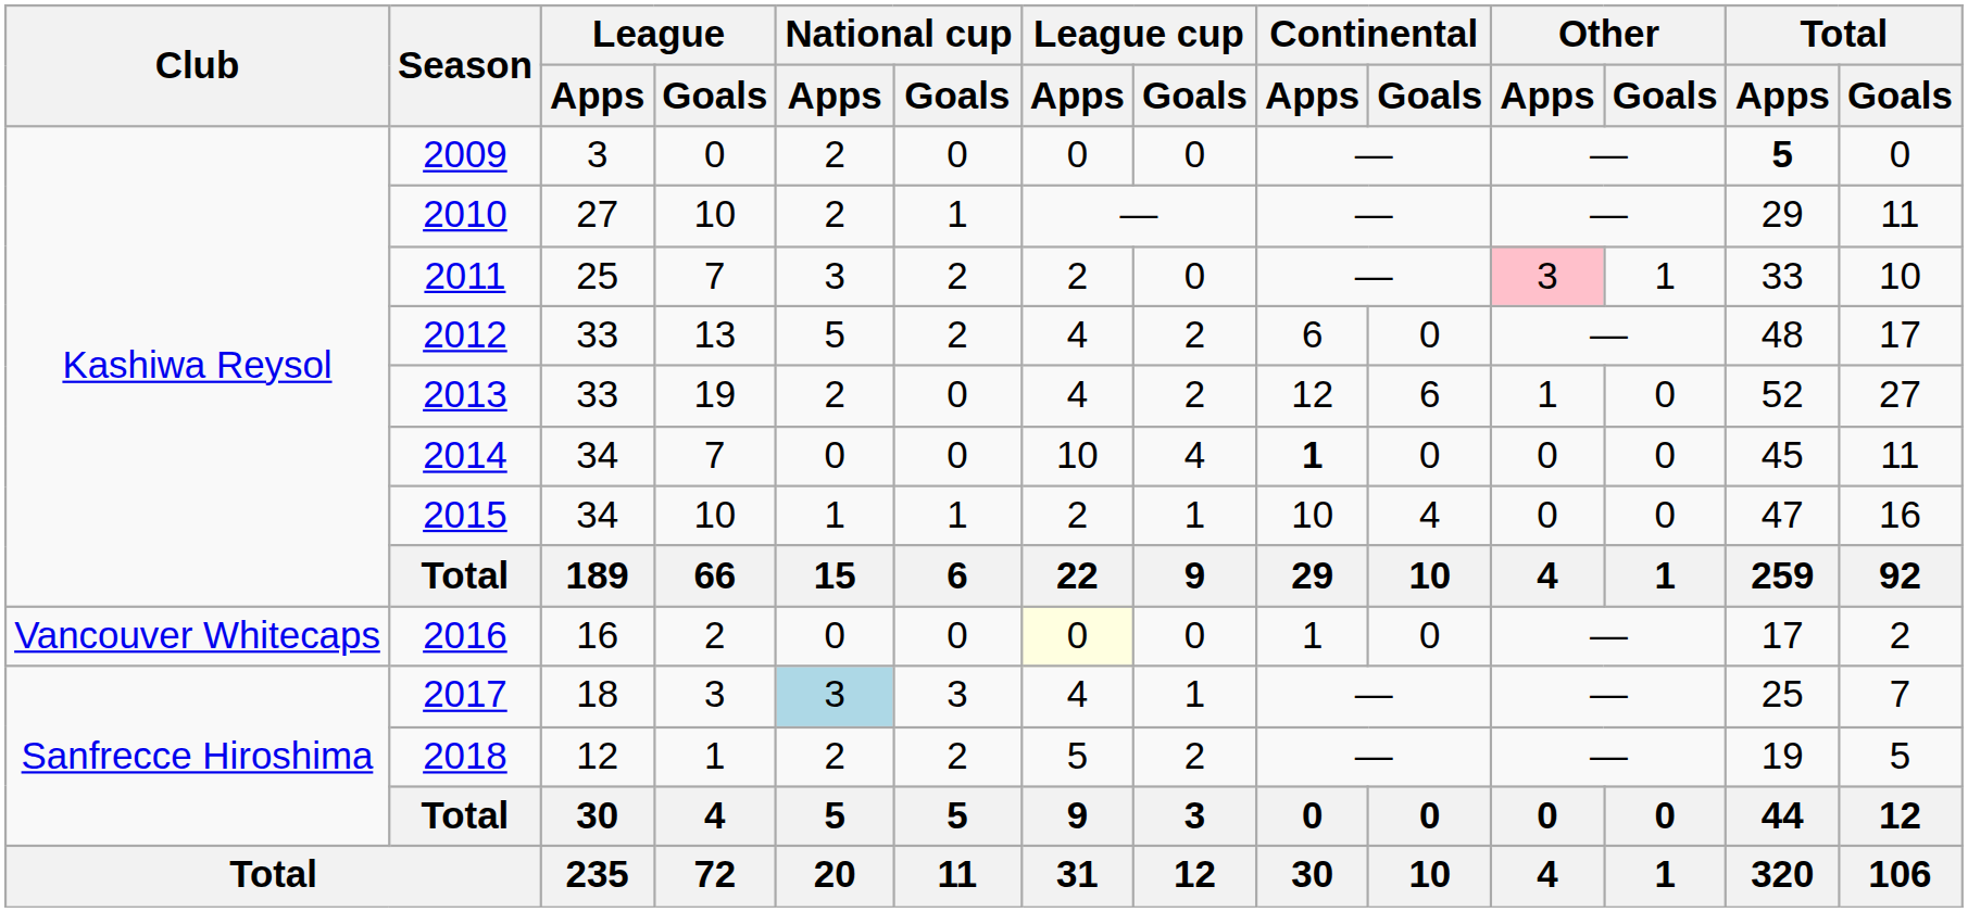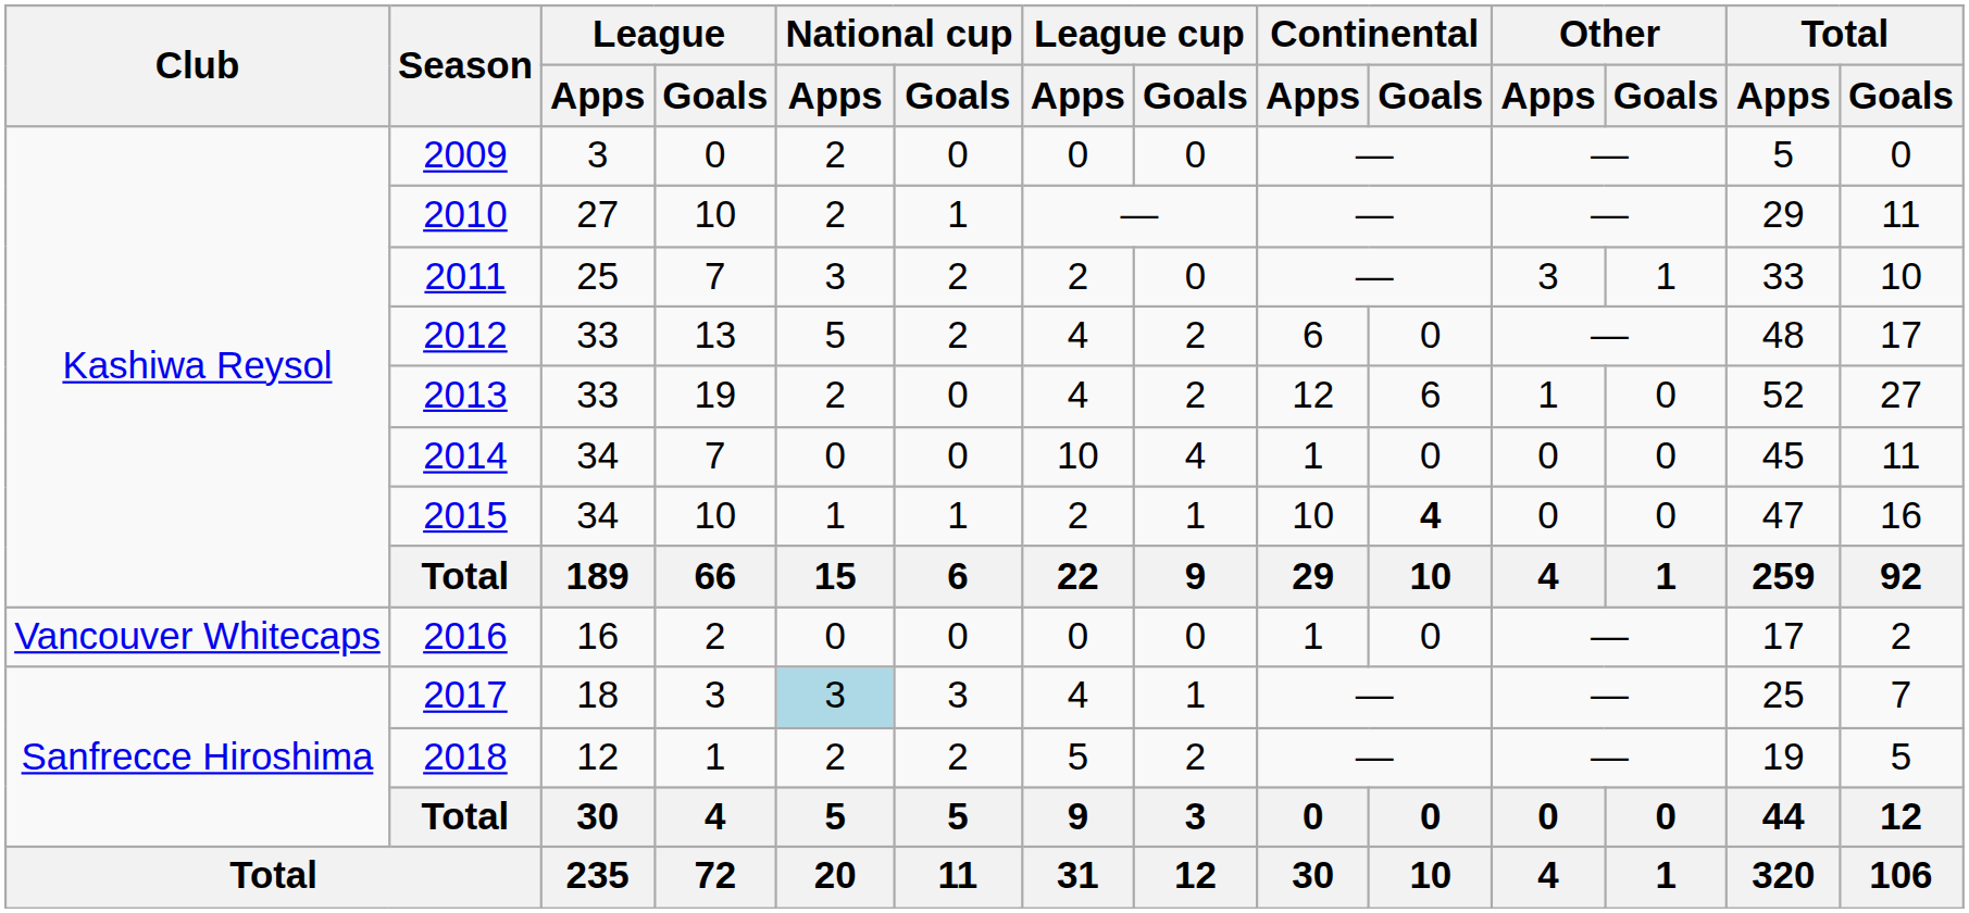2009 | Total / Apps: bold -> normal
2011 | Other / Apps: pink background -> no background
2014 | Continental / Apps: bold -> normal
2015 | Continental / Goals: normal -> bold
2016 | League cup / Apps: lightyellow background -> no background
